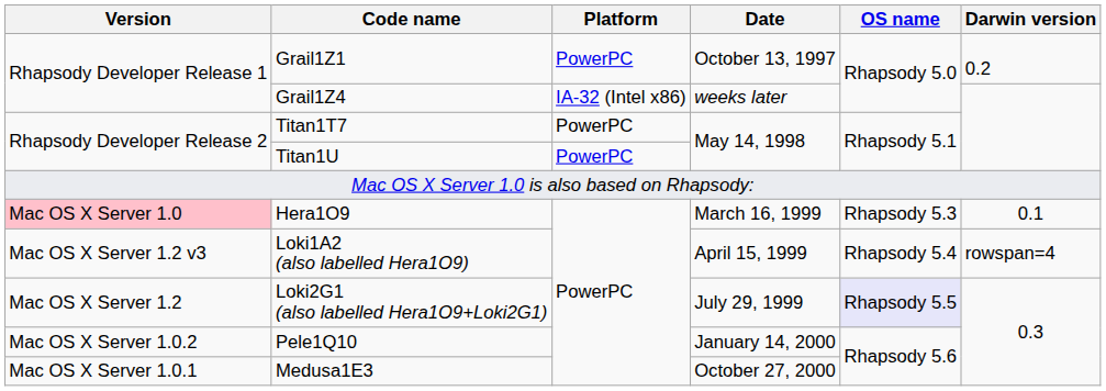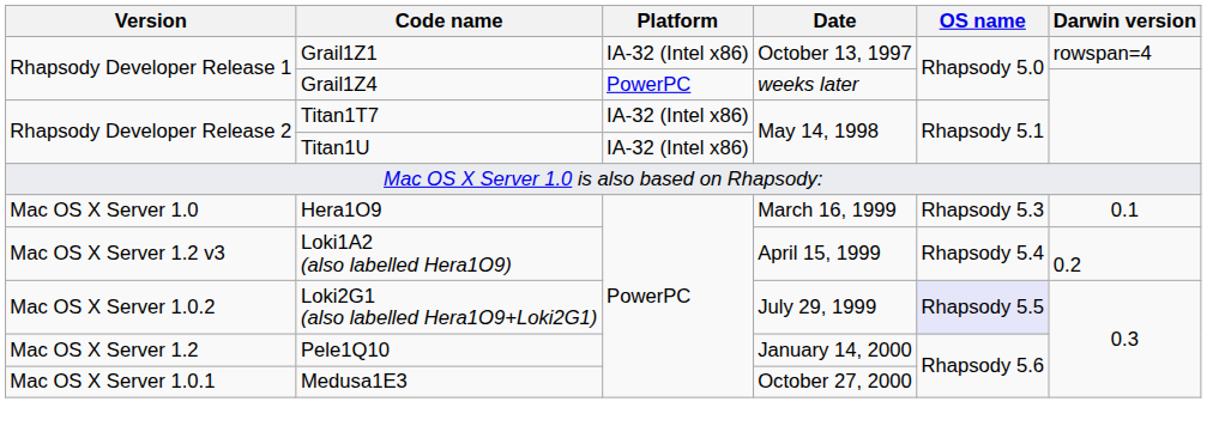Grail1Z1 | Platform: PowerPC -> IA-32 (Intel x86)
Grail1Z1 | Darwin version: 0.2 -> rowspan=4
Grail1Z4 | Platform: IA-32 (Intel x86) -> PowerPC
Titan1T7 | Platform: PowerPC -> IA-32 (Intel x86)
Titan1U | Platform: PowerPC -> IA-32 (Intel x86)
Hera1O9 | Version: pink background -> no background
Loki1A2 (also labelled Hera1O9) | Darwin version: rowspan=4 -> 0.2
Loki2G1 (also labelled Hera1O9+Loki2G1) | Version: Mac OS X Server 1.2 -> Mac OS X Server 1.0.2
Pele1Q10 | Version: Mac OS X Server 1.0.2 -> Mac OS X Server 1.2
